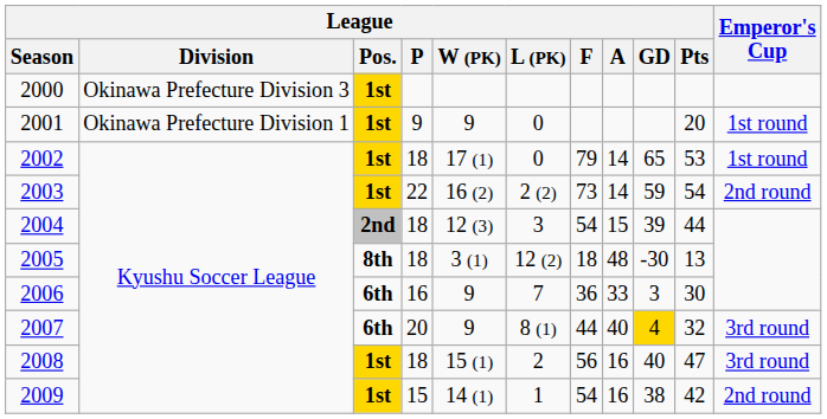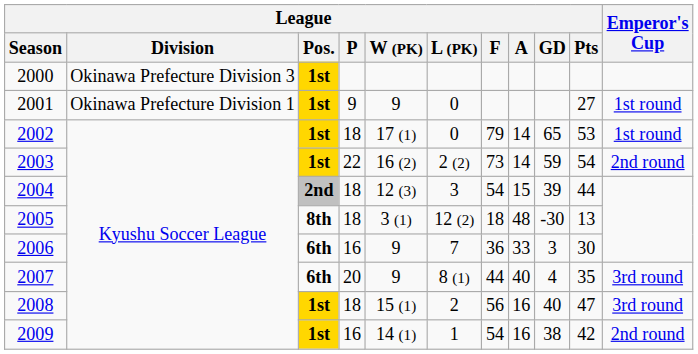2001 | League / Pts: 20 -> 27
2007 | League / GD: gold background -> no background
2007 | League / Pts: 32 -> 35
2009 | League / P: 15 -> 16
